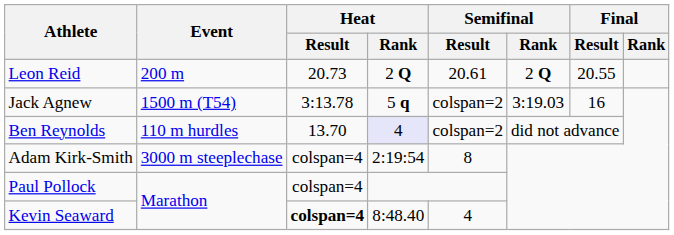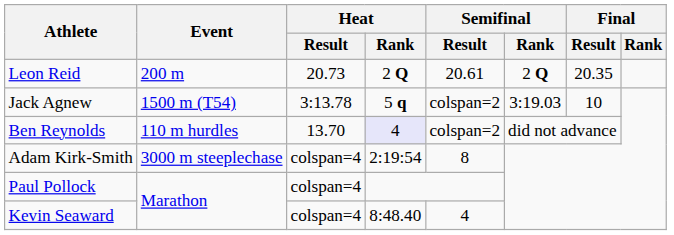Leon Reid | Final / Result: 20.55 -> 20.35
Jack Agnew | Final / Result: 16 -> 10
Kevin Seaward | Heat / Result: bold -> normal
